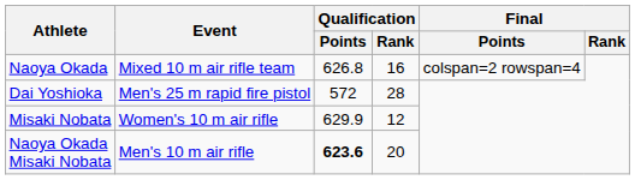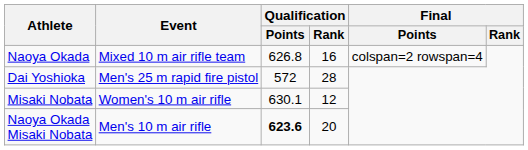Misaki Nobata | Qualification / Points: 629.9 -> 630.1
